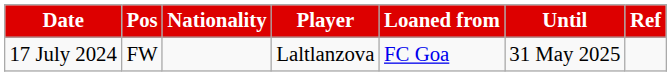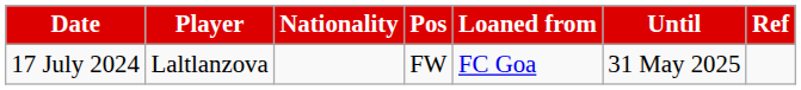columns swapped: Pos <-> Player
